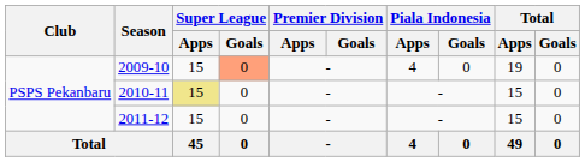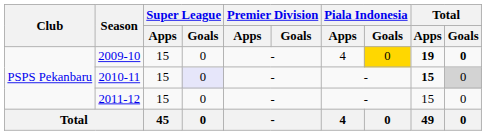2009-10 | Super League / Goals: lightsalmon background -> no background
2009-10 | Piala Indonesia / Goals: no background -> gold background
2009-10 | Total / Apps: normal -> bold
2009-10 | Total / Goals: normal -> bold
2010-11 | Super League / Apps: khaki background -> no background
2010-11 | Super League / Goals: no background -> lavender background
2010-11 | Total / Apps: normal -> bold
2010-11 | Total / Goals: no background -> lightgrey background
